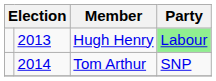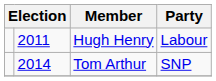Hugh Henry | column 2: 2013 -> 2011
Hugh Henry | Party: lightgreen background -> no background
